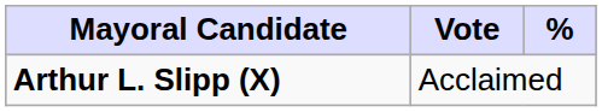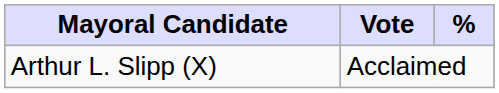Arthur L. Slipp (X) | Mayoral Candidate: bold -> normal
